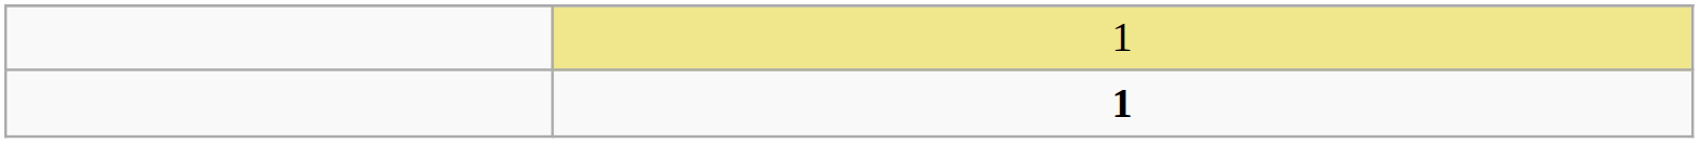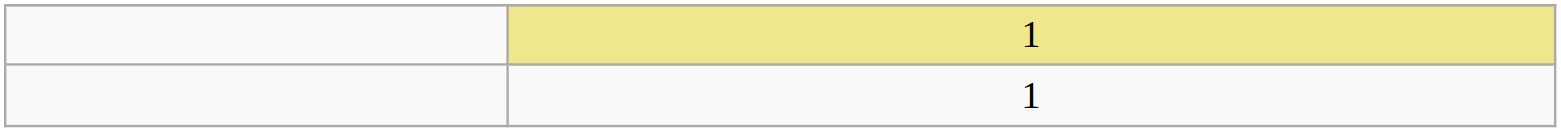row 2 | column 2: bold -> normal
